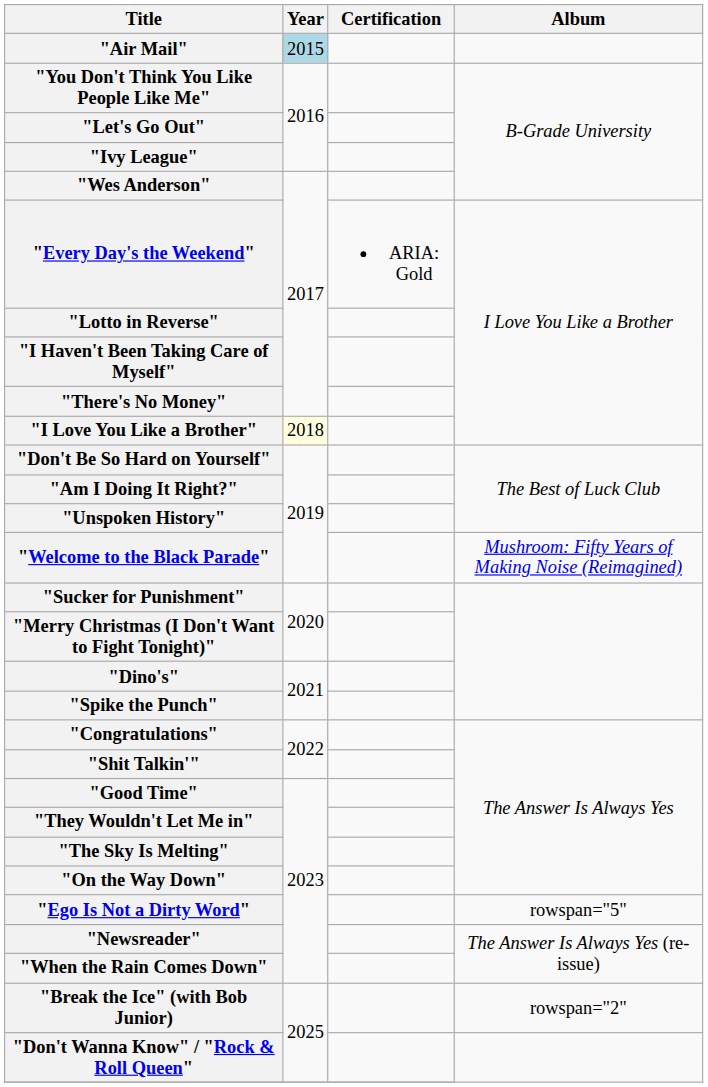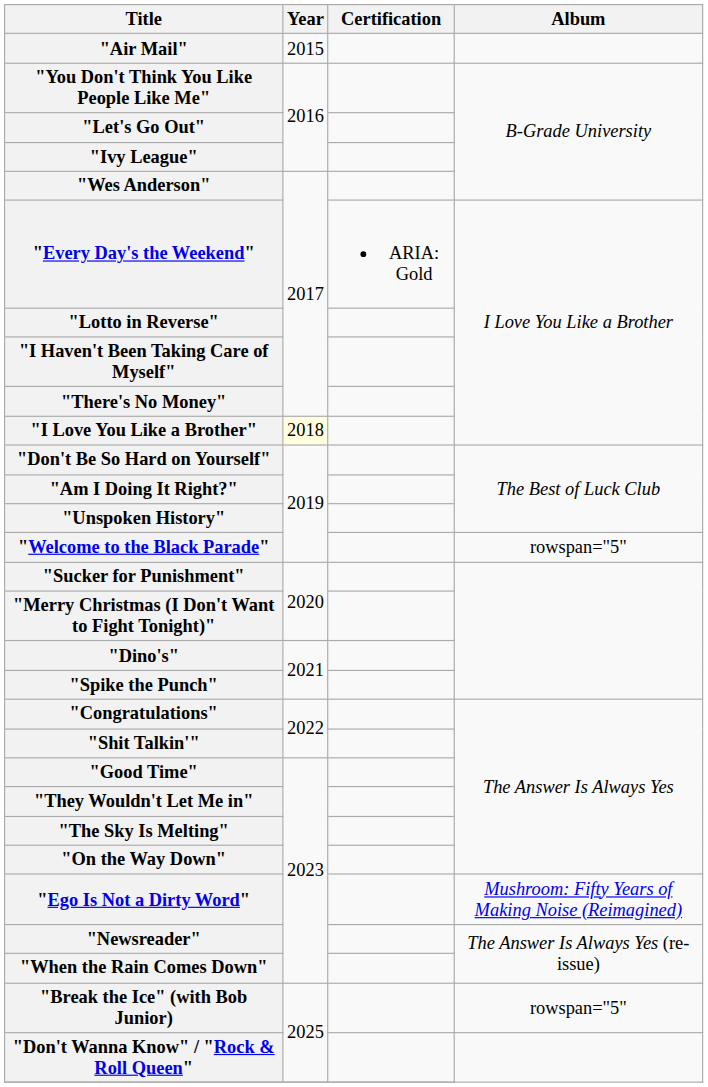"Air Mail" | Year: lightblue background -> no background
"Welcome to the Black Parade" | Album: Mushroom: Fifty Years of Making Noise (Reimagined) -> rowspan="5"
"Ego Is Not a Dirty Word" | Album: rowspan="5" -> Mushroom: Fifty Years of Making Noise (Reimagined)
"Break the Ice" (with Bob Junior) | Album: rowspan="2" -> rowspan="5"
